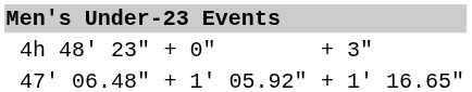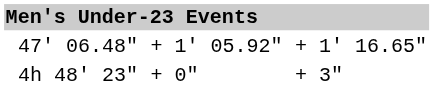rows swapped: 4h 48' 23" <-> 47' 06.48"
